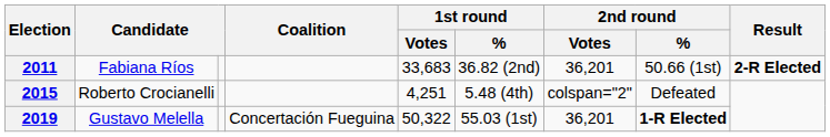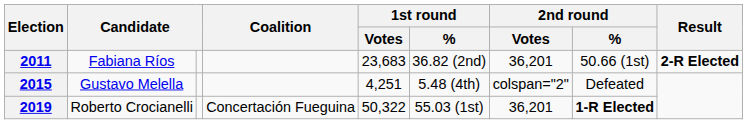2011 | 1st round / Votes: 33,683 -> 23,683
2015 | column 2: Roberto Crocianelli -> Gustavo Melella
2019 | column 2: Gustavo Melella -> Roberto Crocianelli
